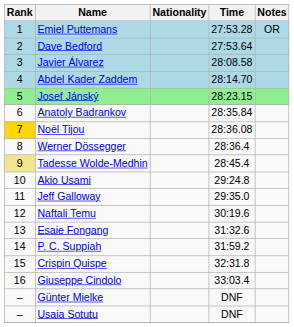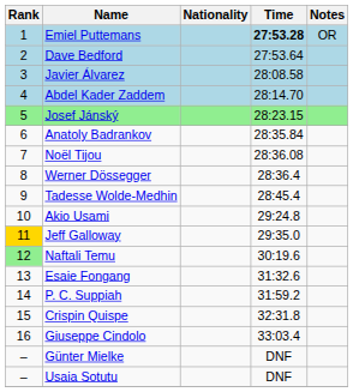Emiel Puttemans | Time: normal -> bold
Noël Tijou | Rank: gold background -> no background
Tadesse Wolde-Medhin | Rank: khaki background -> no background
Jeff Galloway | Rank: no background -> gold background
Naftali Temu | Rank: no background -> lightgreen background
